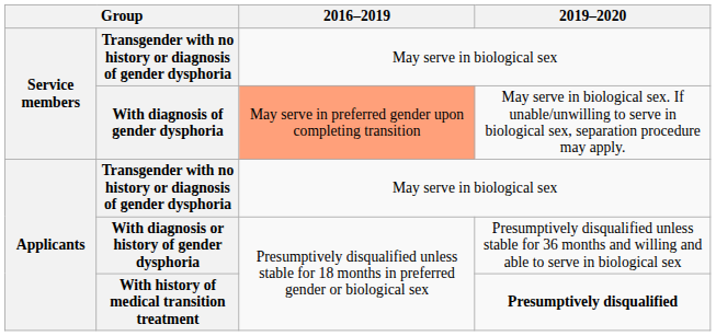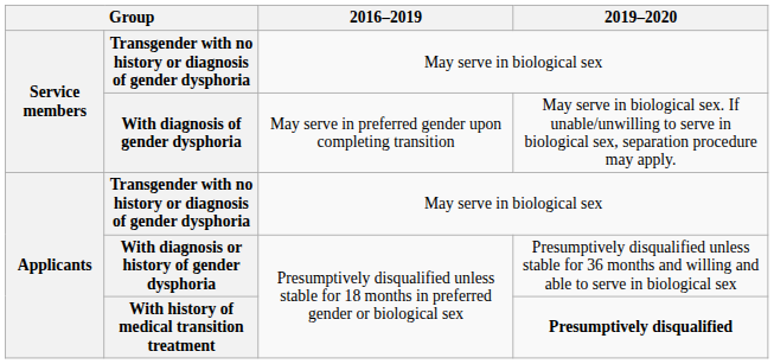With diagnosis of gender dysphoria | 2016–2019: lightsalmon background -> no background
